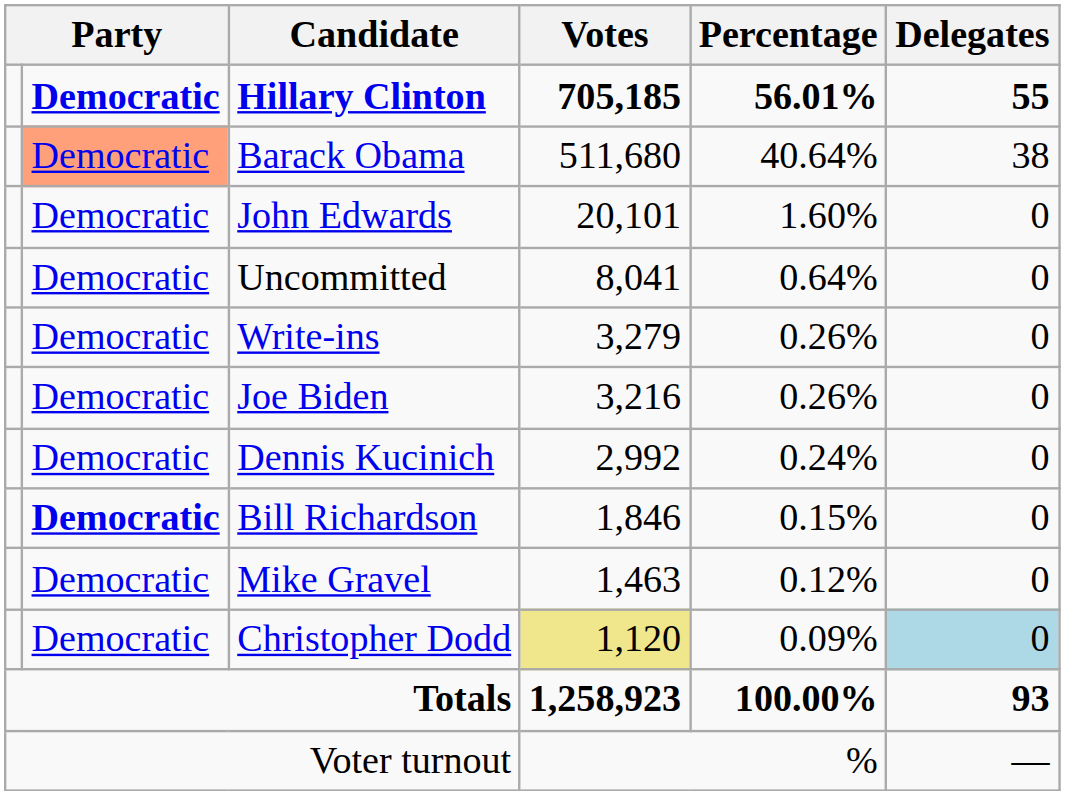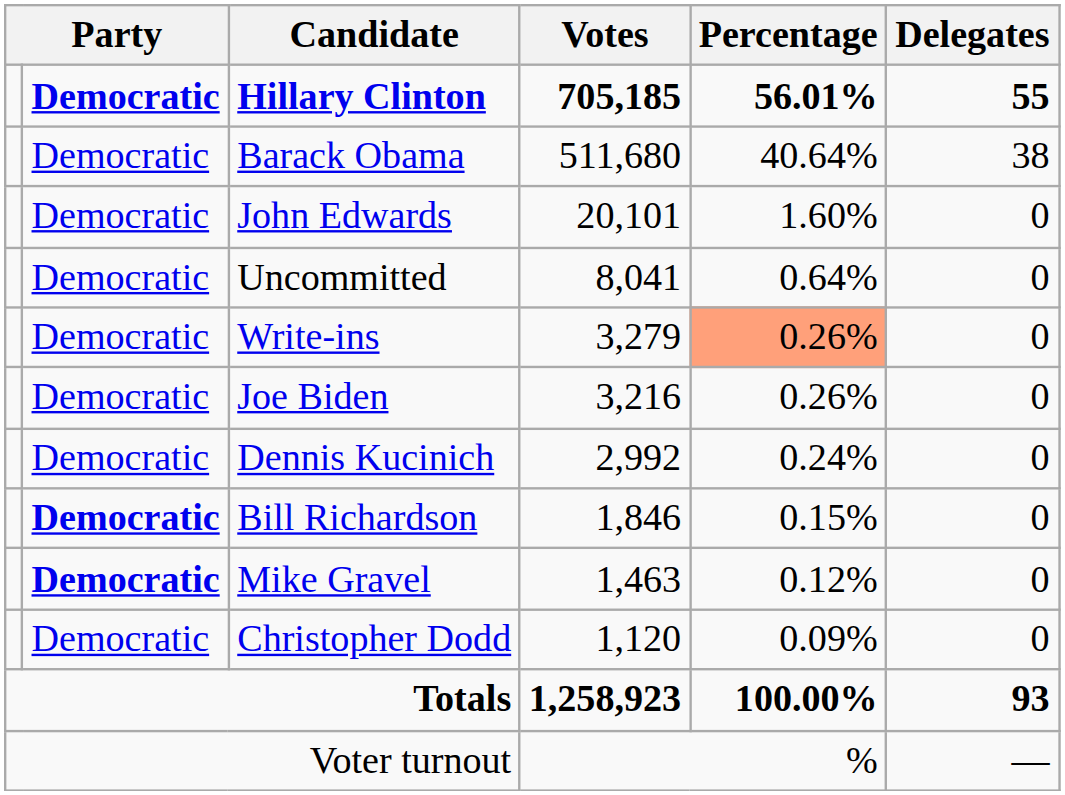Barack Obama | column 2: lightsalmon background -> no background
Write-ins | Percentage: no background -> lightsalmon background
Mike Gravel | column 2: normal -> bold
Christopher Dodd | Votes: khaki background -> no background
Christopher Dodd | Delegates: lightblue background -> no background
